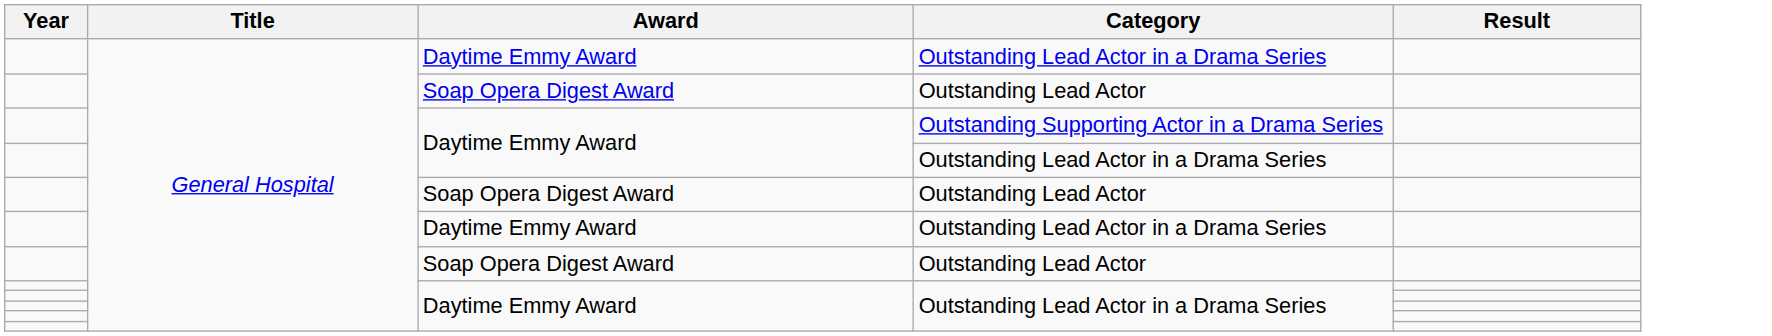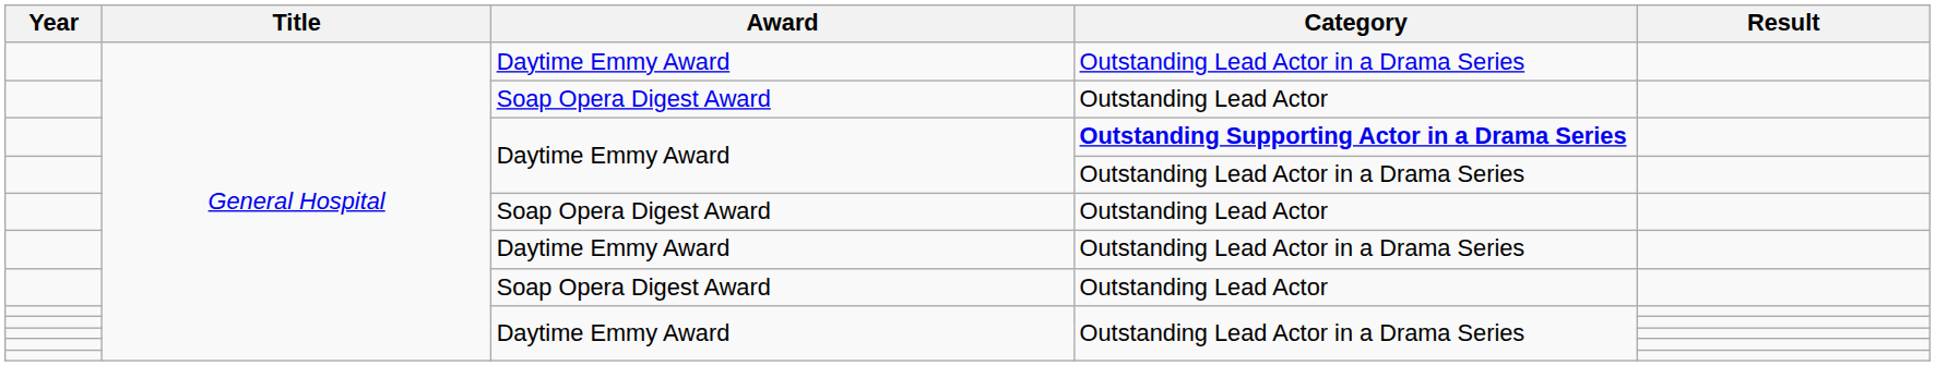Outstanding Supporting Actor in a Drama Series | Category: normal -> bold
